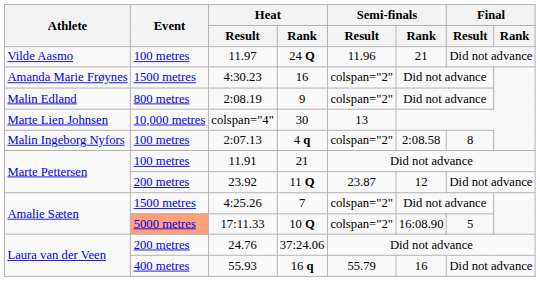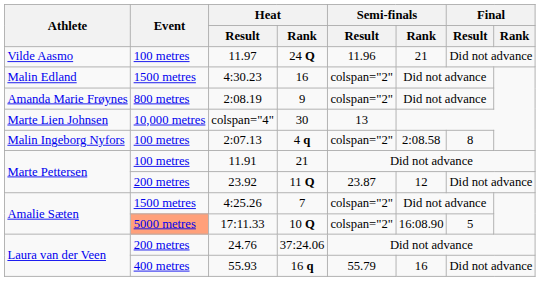4:30.23 | Athlete: Amanda Marie Frøynes -> Malin Edland
2:08.19 | Athlete: Malin Edland -> Amanda Marie Frøynes
